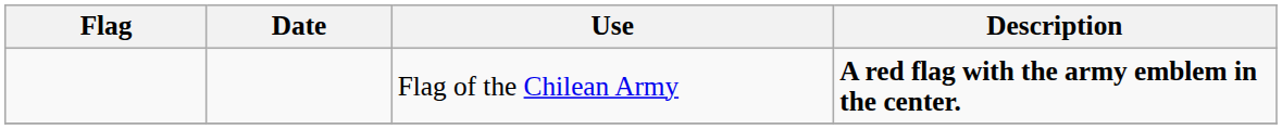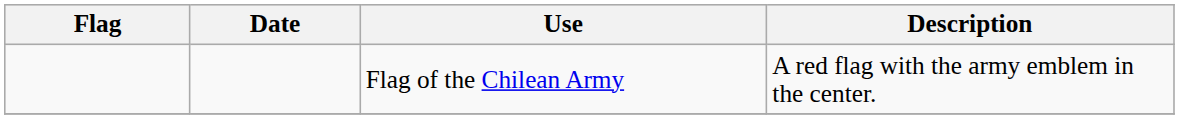Flag of the Chilean Army | Description: bold -> normal
